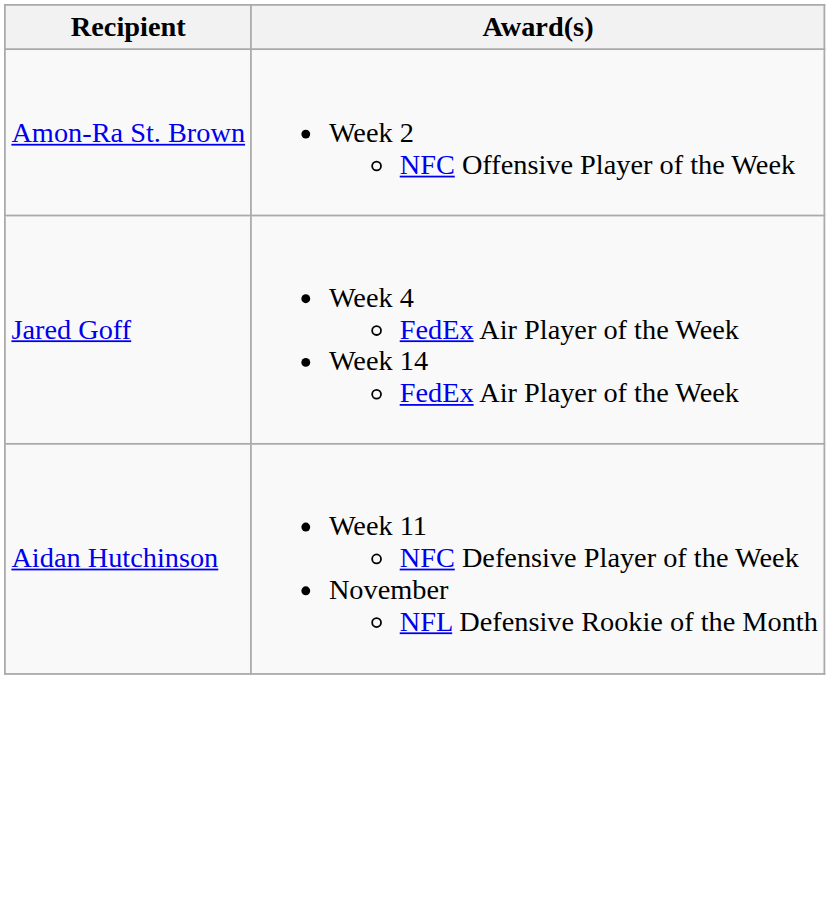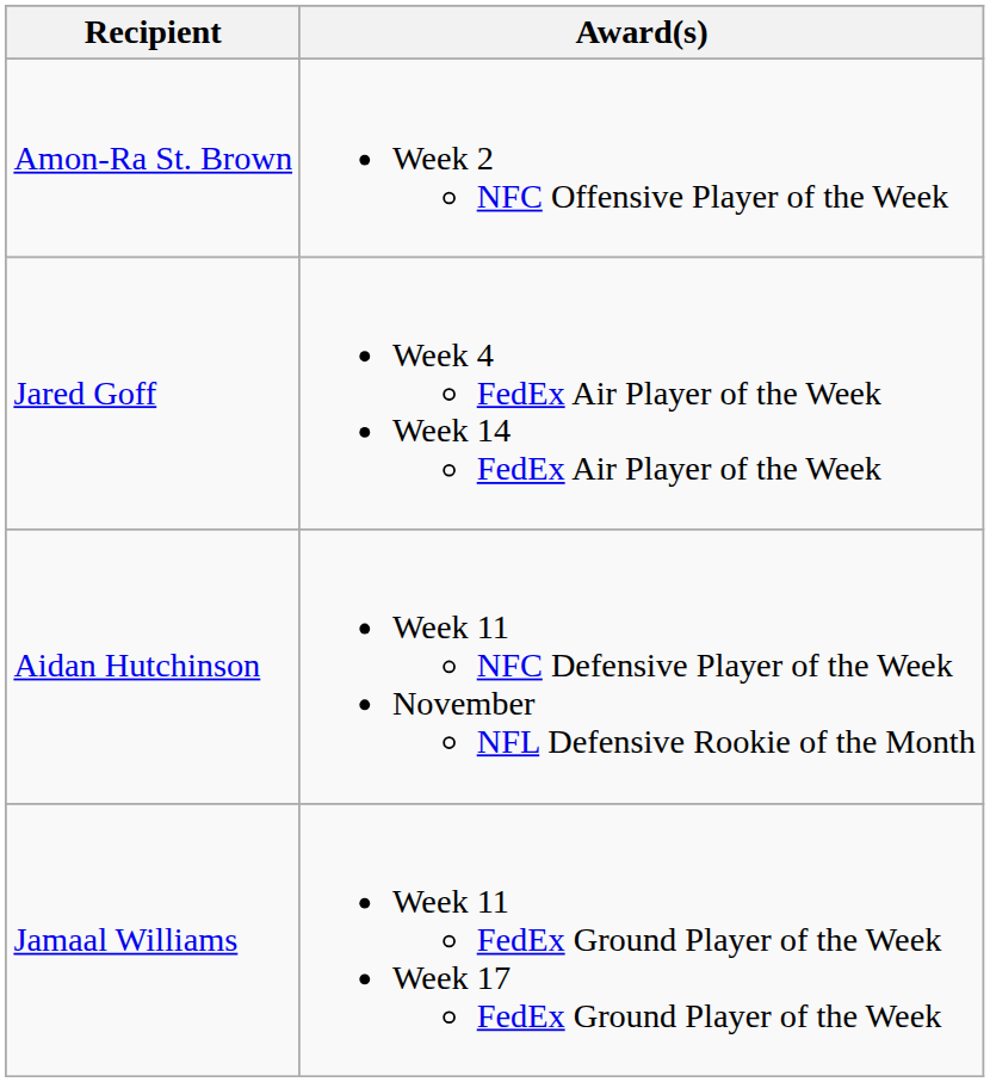+ row: Jamaal Williams | Week 11 FedEx Ground Player of the Week Week 17 FedEx Ground Player of the Week
